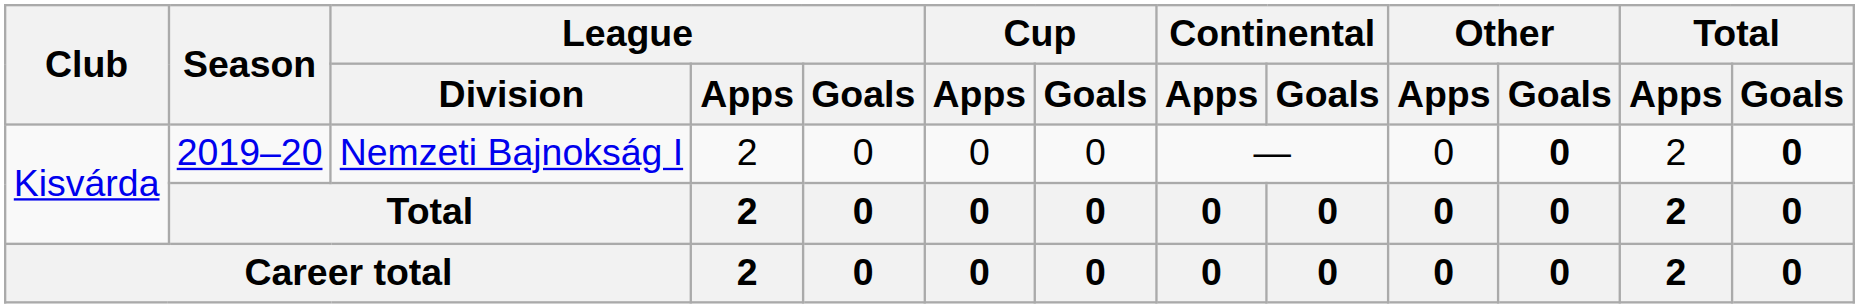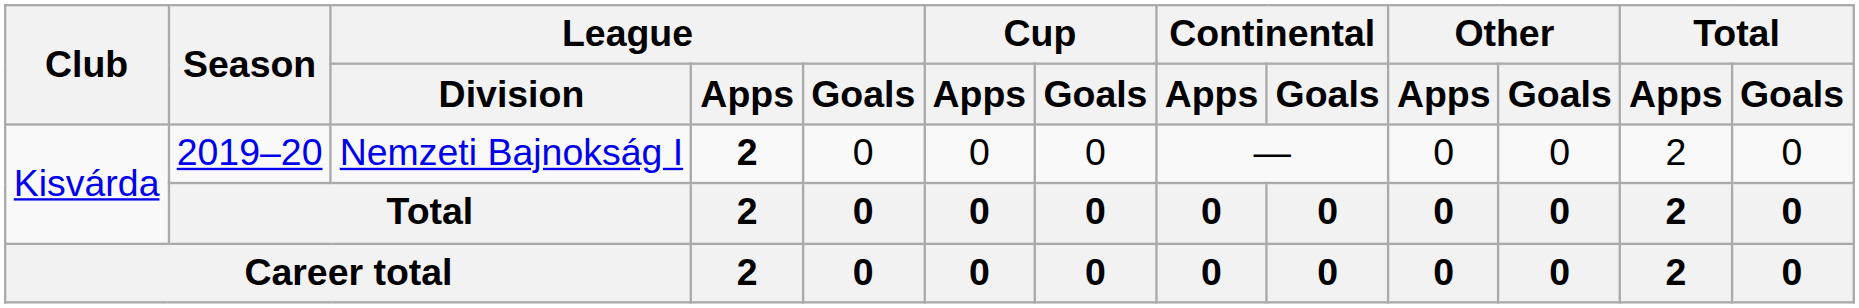Kisvárda / Nemzeti Bajnokság I | League / Apps: normal -> bold
Kisvárda / Nemzeti Bajnokság I | Other / Goals: bold -> normal
Kisvárda / Nemzeti Bajnokság I | Total / Goals: bold -> normal
